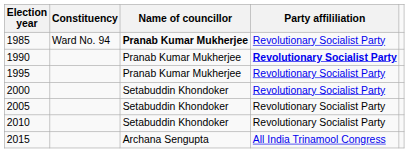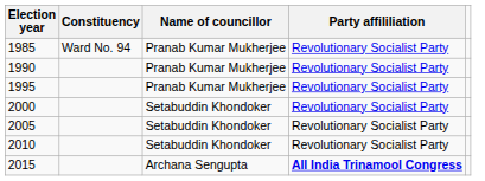1985 | Name of councillor: bold -> normal
1990 | Party affililiation: bold -> normal
2015 | Party affililiation: normal -> bold
